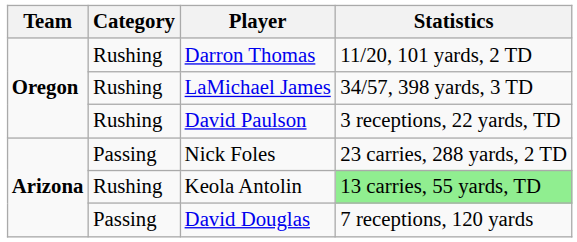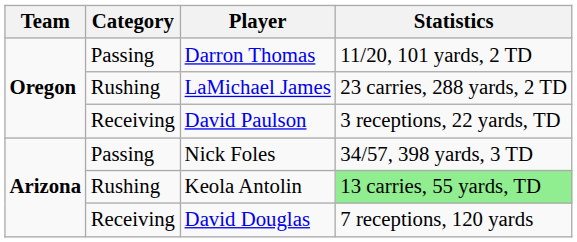Darron Thomas | Category: Rushing -> Passing
LaMichael James | Statistics: 34/57, 398 yards, 3 TD -> 23 carries, 288 yards, 2 TD
David Paulson | Category: Rushing -> Receiving
Nick Foles | Statistics: 23 carries, 288 yards, 2 TD -> 34/57, 398 yards, 3 TD
David Douglas | Category: Passing -> Receiving
